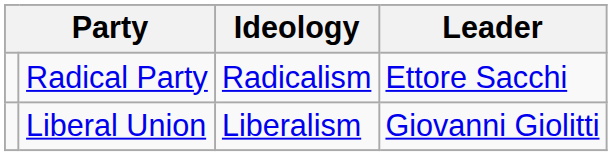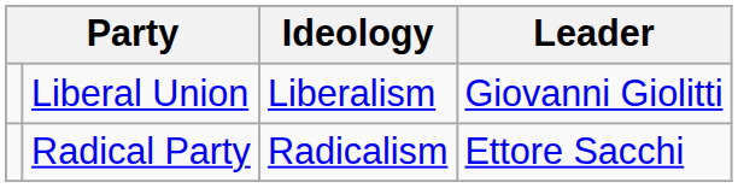rows swapped: Liberal Union <-> Radical Party
